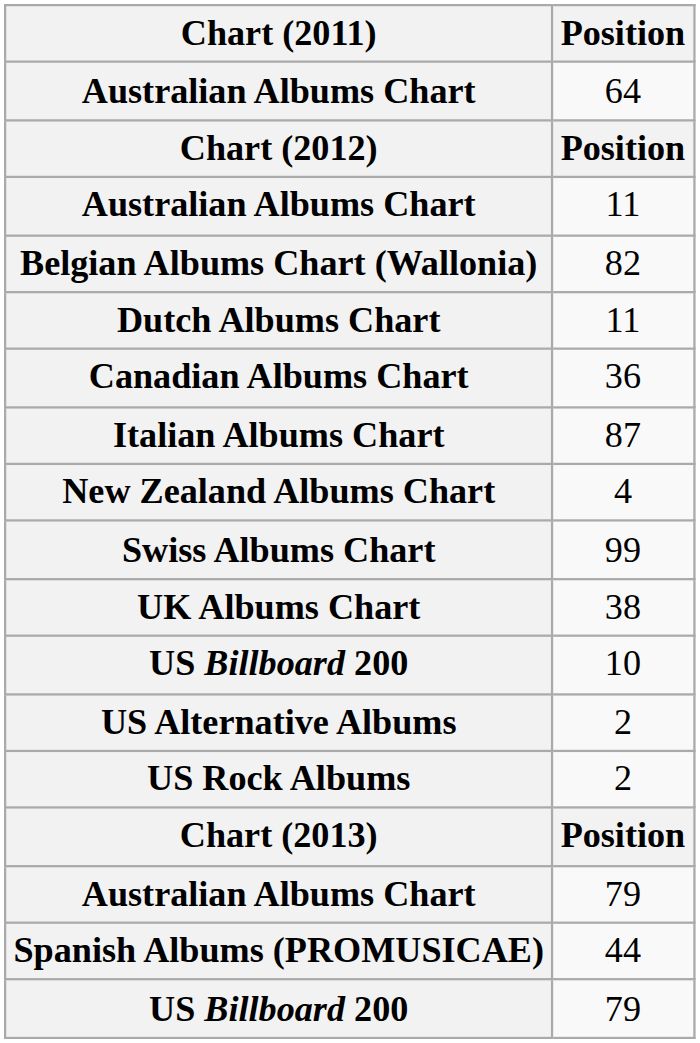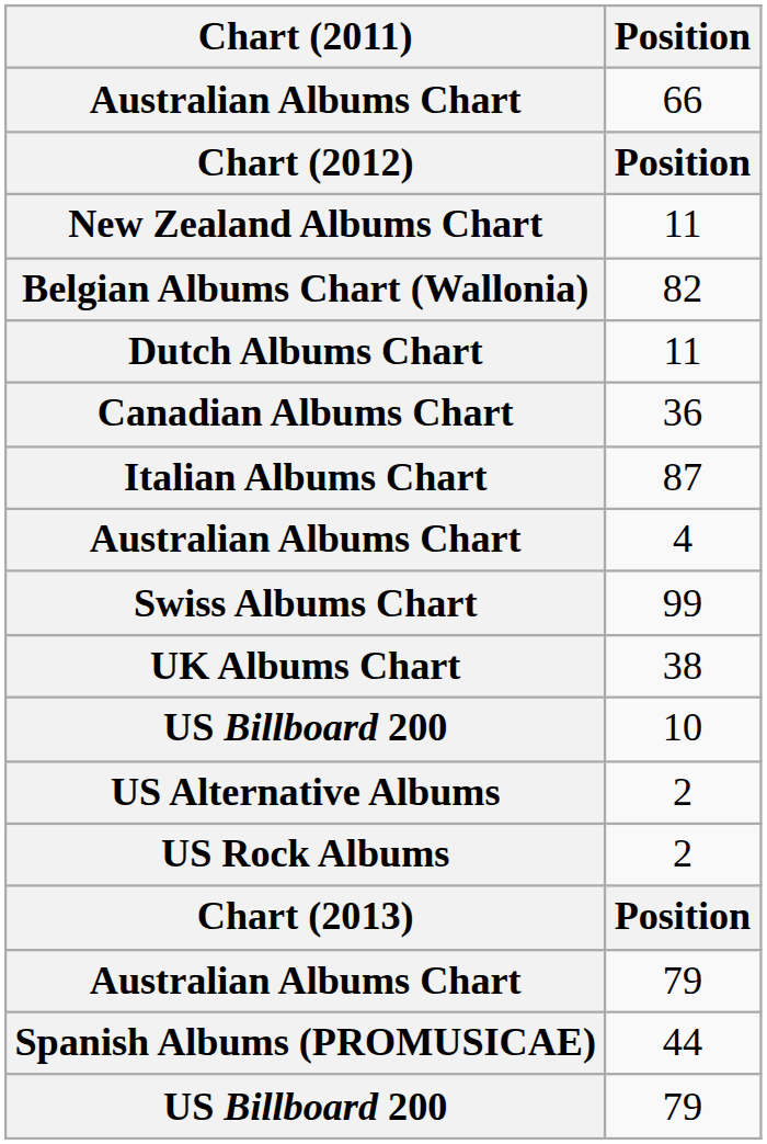row 2 | Position: 64 -> 66
row 4 | Chart (2011): Australian Albums Chart -> New Zealand Albums Chart
row 9 | Chart (2011): New Zealand Albums Chart -> Australian Albums Chart
